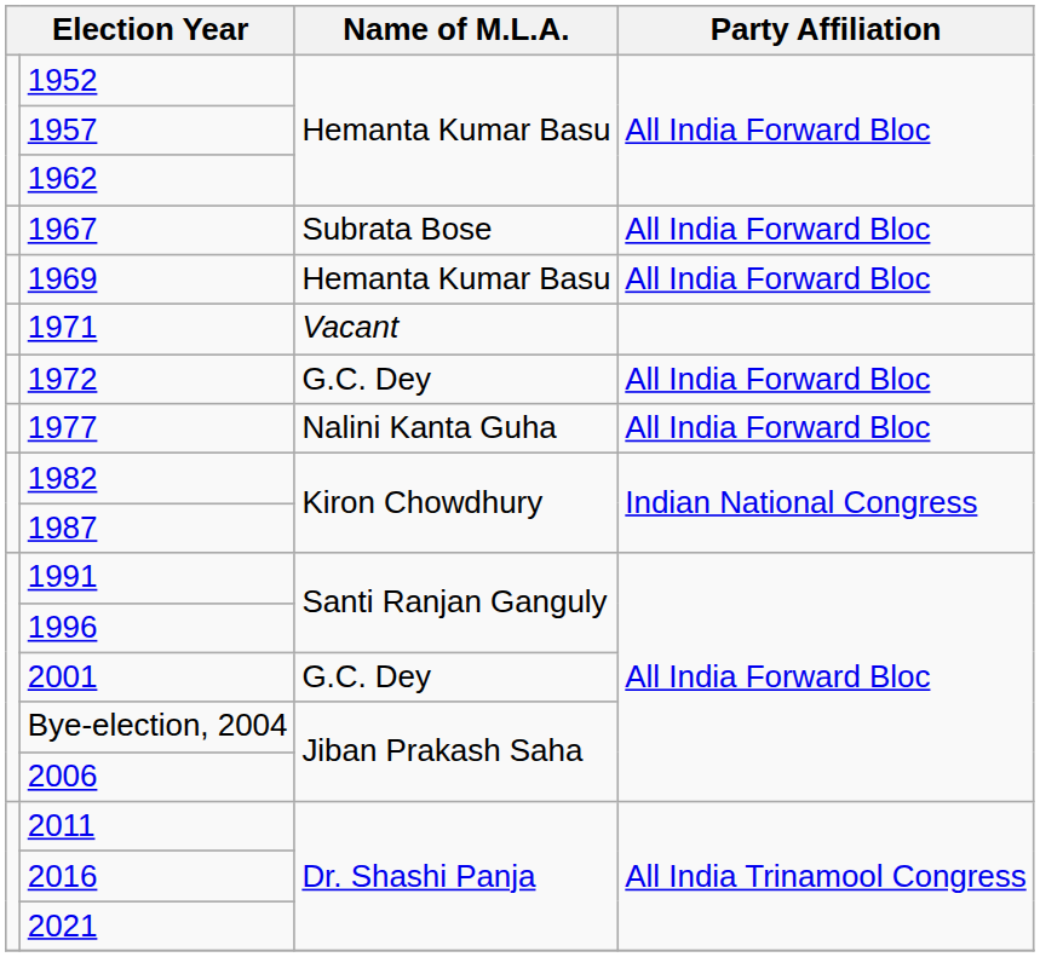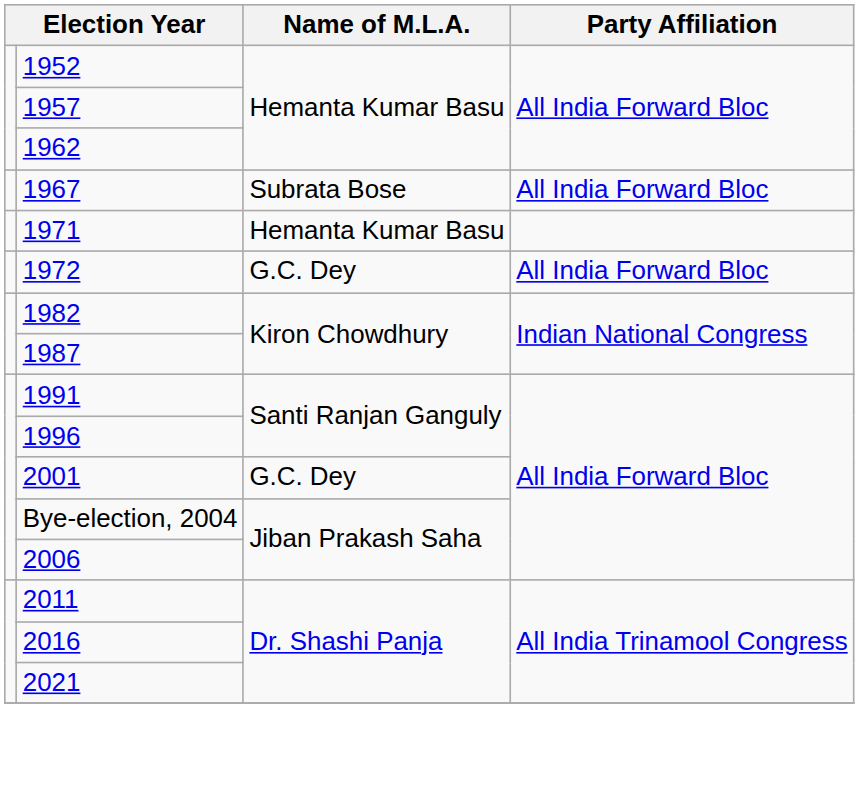- row: 1969 | Hemanta Kumar Basu | All India Forward Bloc
1971 | Name of M.L.A.: Vacant -> Hemanta Kumar Basu
- row: 1977 | Nalini Kanta Guha | All India Forward Bloc
